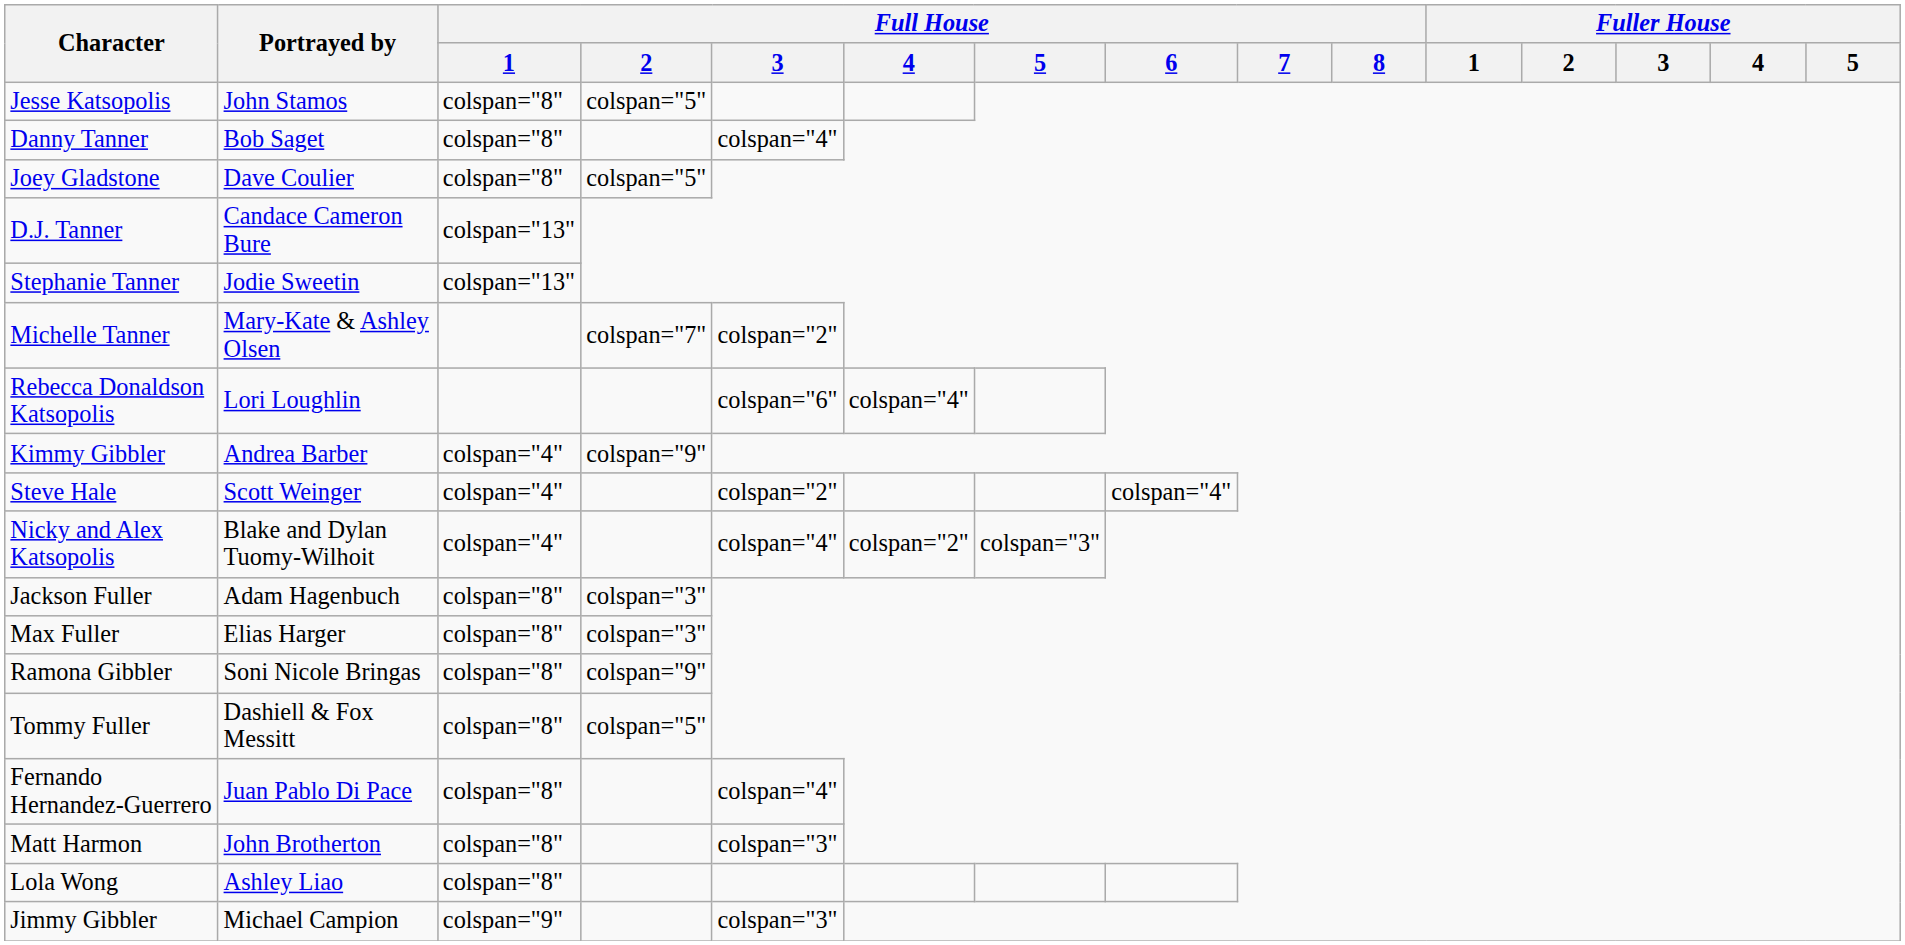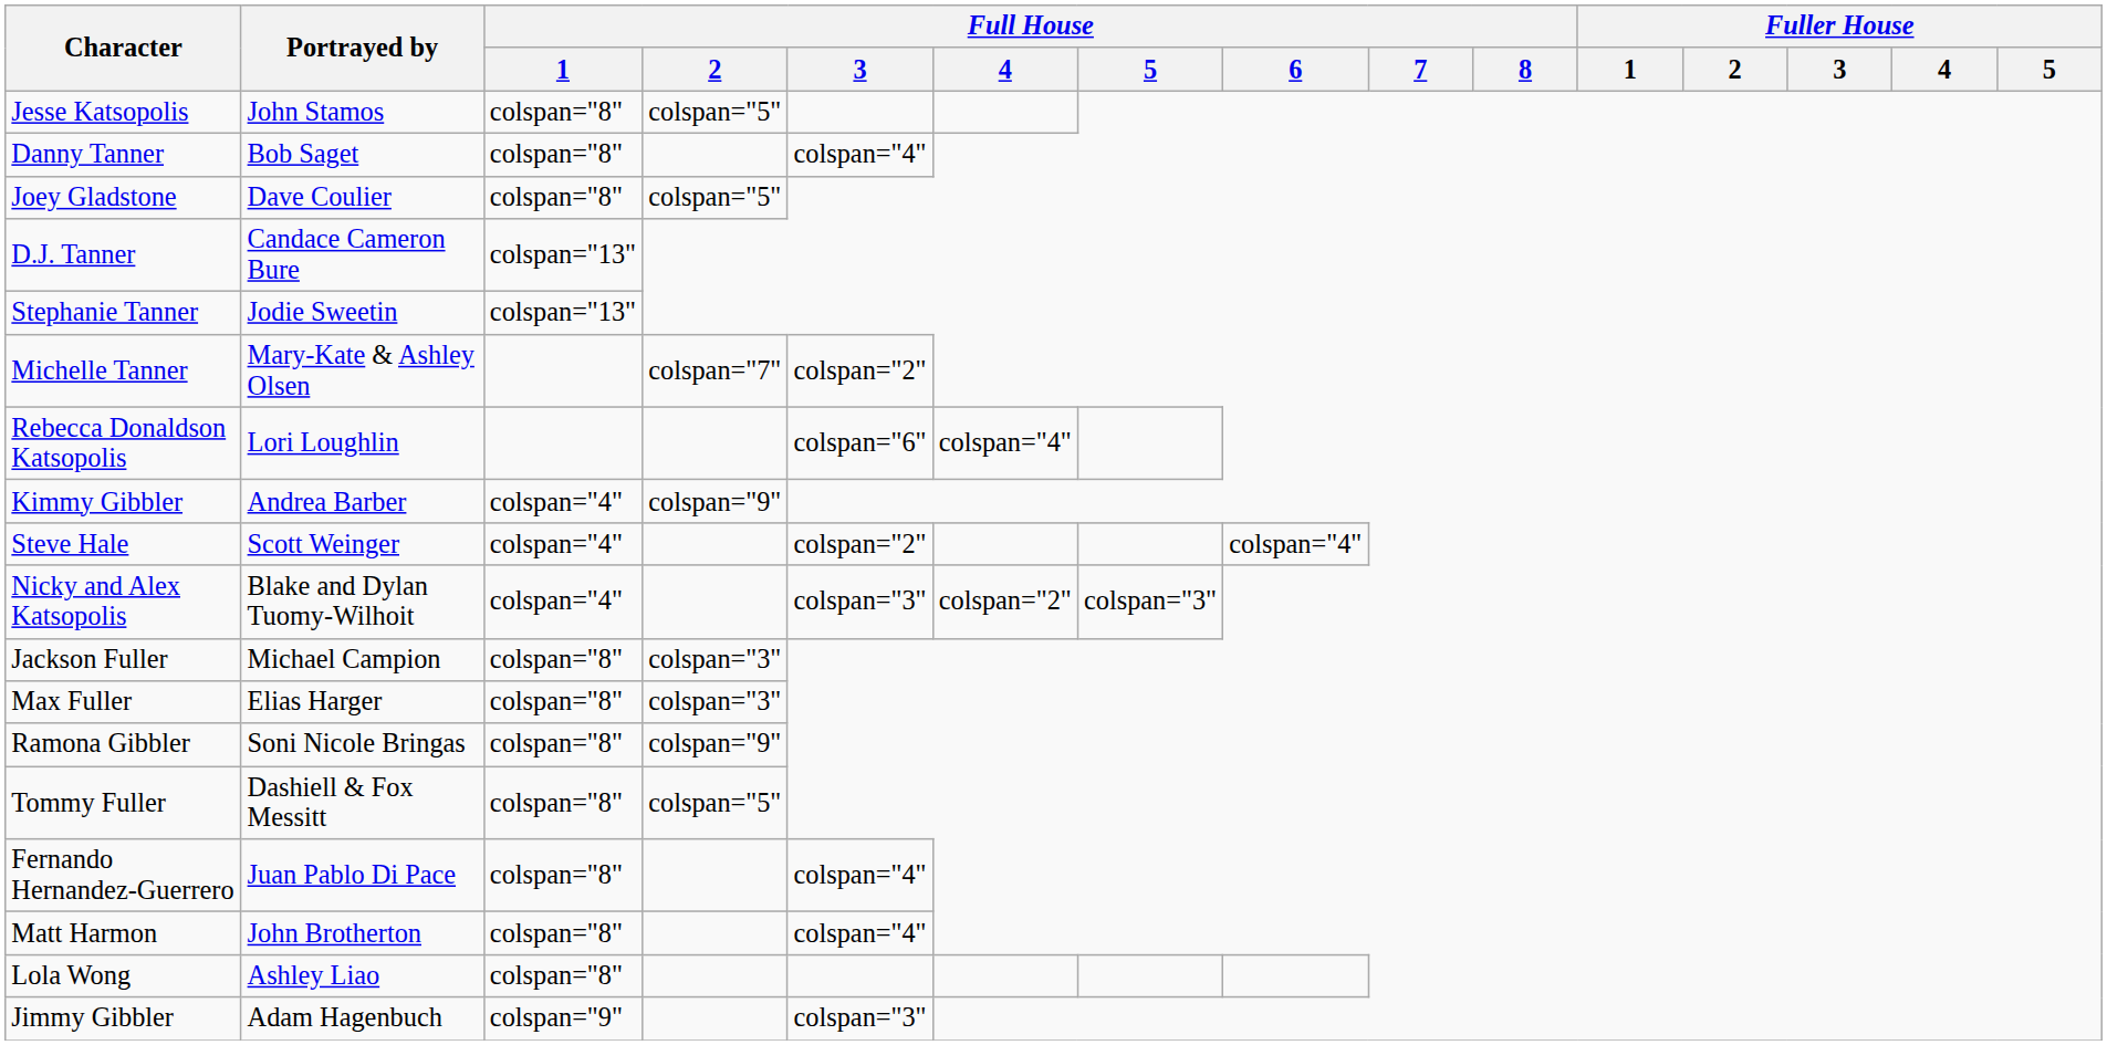Nicky and Alex Katsopolis | Full House / 3: colspan="4" -> colspan="3"
Jackson Fuller | Portrayed by: Adam Hagenbuch -> Michael Campion
Matt Harmon | Full House / 3: colspan="3" -> colspan="4"
Jimmy Gibbler | Portrayed by: Michael Campion -> Adam Hagenbuch
